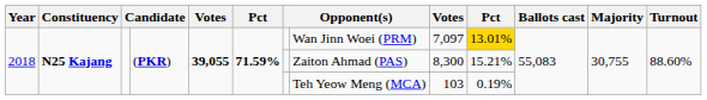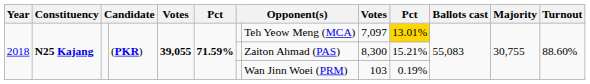row 2 | column 8: Wan Jinn Woei (PRM) -> Teh Yeow Meng (MCA)
row 4 | column 8: Teh Yeow Meng (MCA) -> Wan Jinn Woei (PRM)
